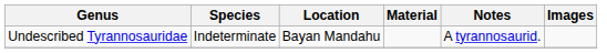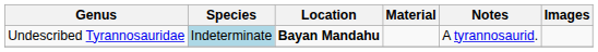Undescribed Tyrannosauridae | Species: no background -> lightblue background
Undescribed Tyrannosauridae | Location: normal -> bold
